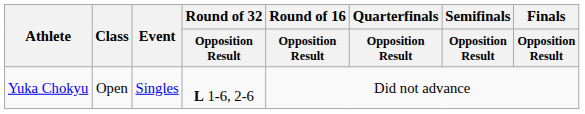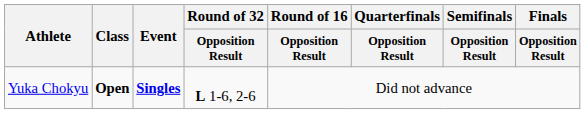Yuka Chokyu | Class: normal -> bold
Yuka Chokyu | Event: normal -> bold
